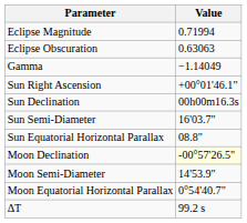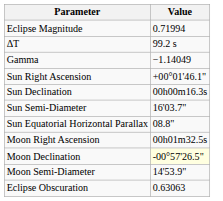rows swapped: Eclipse Obscuration <-> ΔT
+ row: Moon Right Ascension | 00h01m32.5s
- row: Moon Equatorial Horizontal Parallax | 0°54'40.7"
